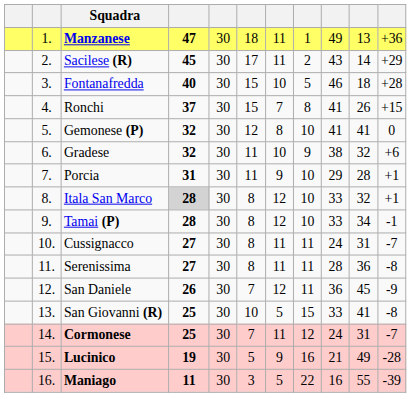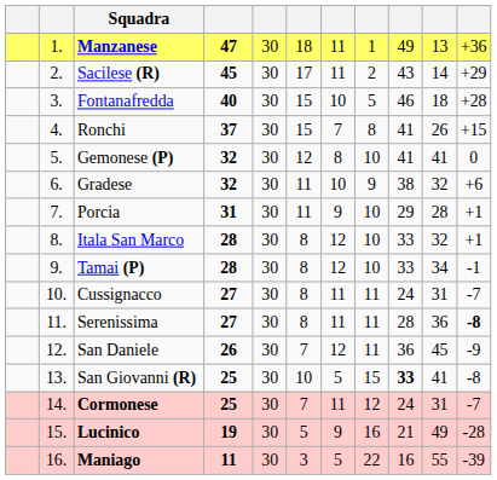Itala San Marco | column 4: lightgrey background -> no background
Serenissima | column 11: normal -> bold
San Giovanni (R) | column 9: normal -> bold
